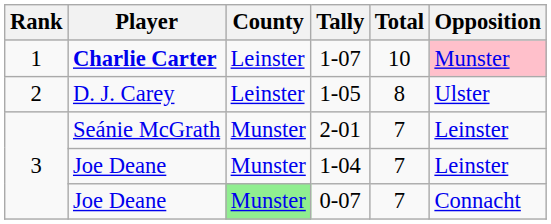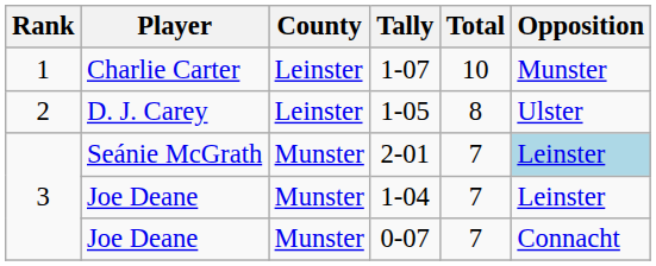1-07 | Player: bold -> normal
1-07 | Opposition: pink background -> no background
2-01 | Opposition: no background -> lightblue background
0-07 | County: lightgreen background -> no background
